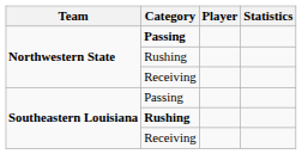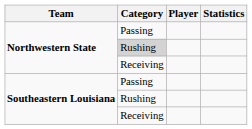Northwestern State / Passing | Category: bold -> normal
Northwestern State / Rushing | Category: no background -> lightgrey background
Southeastern Louisiana / Rushing | Category: bold -> normal
